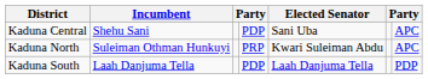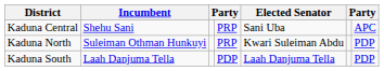Kaduna Central | column 4: PDP -> PRP
Kaduna North | column 7: APC -> PDP
